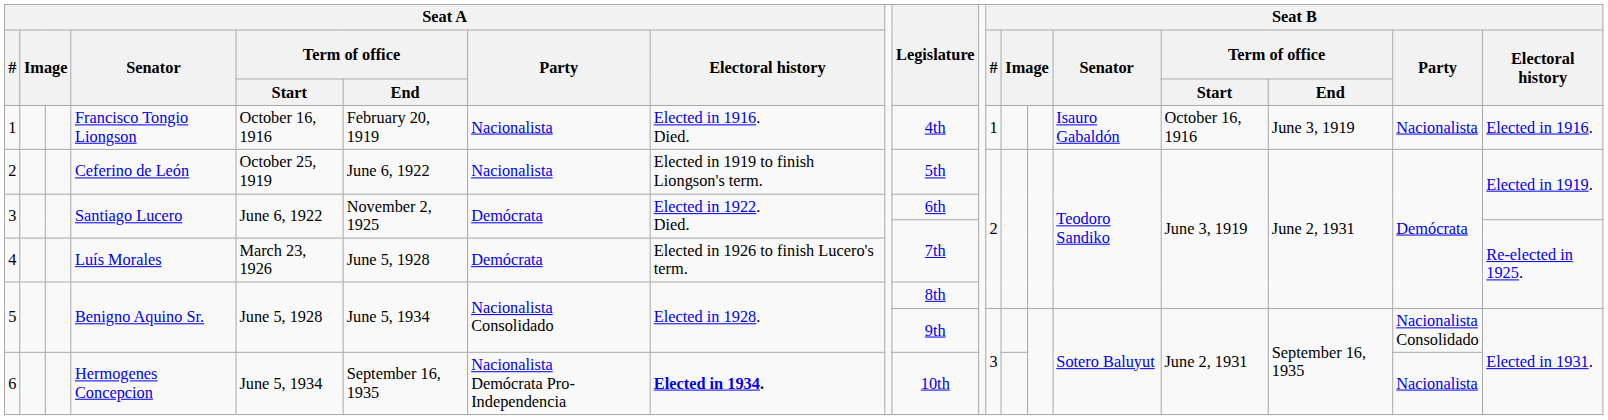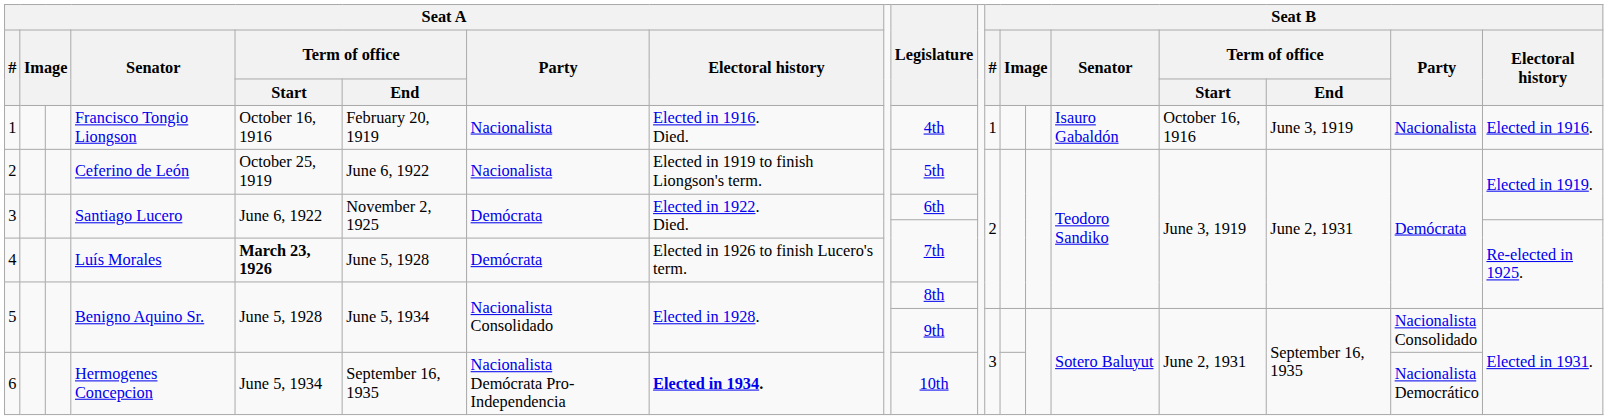4 | Seat A / Term of office / Start: normal -> bold
6 | Seat B / Party: Nacionalista -> Nacionalista Democrático
